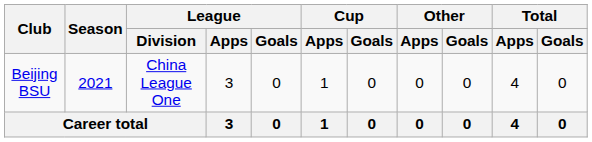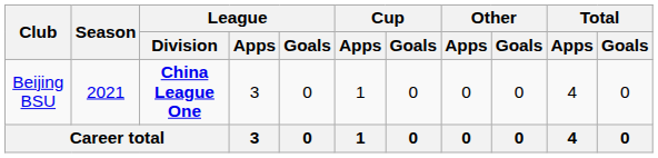Beijing BSU | League / Division: normal -> bold
